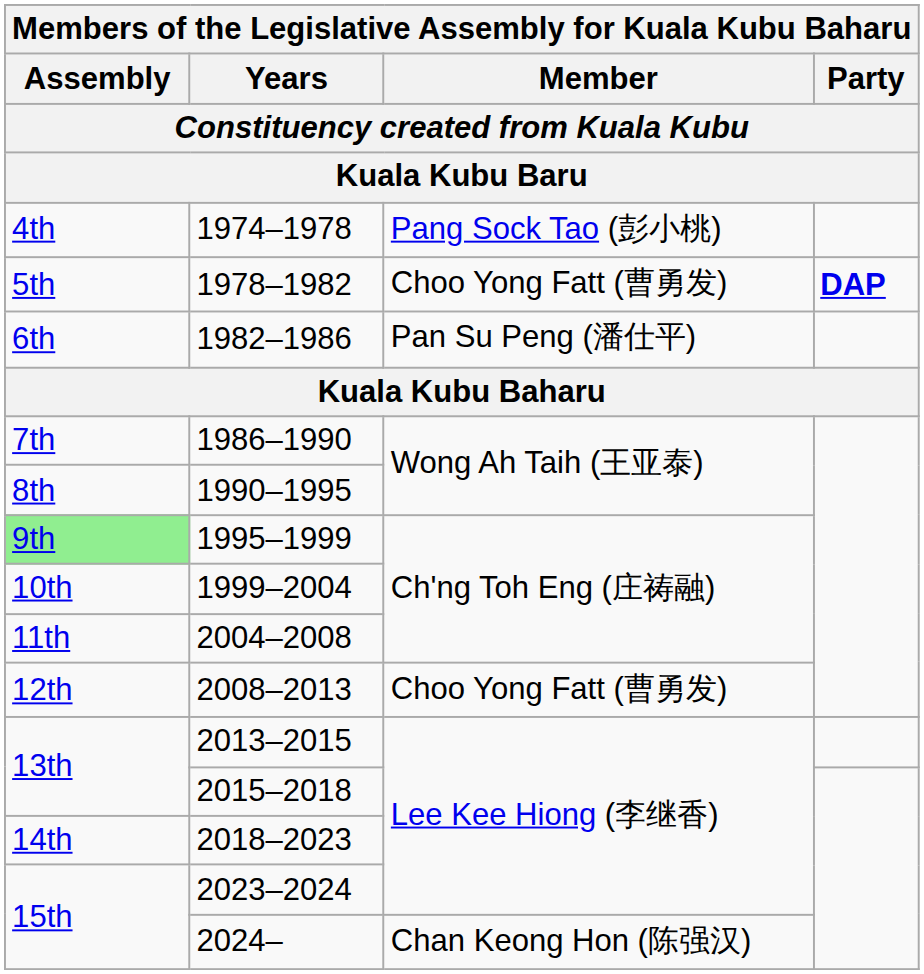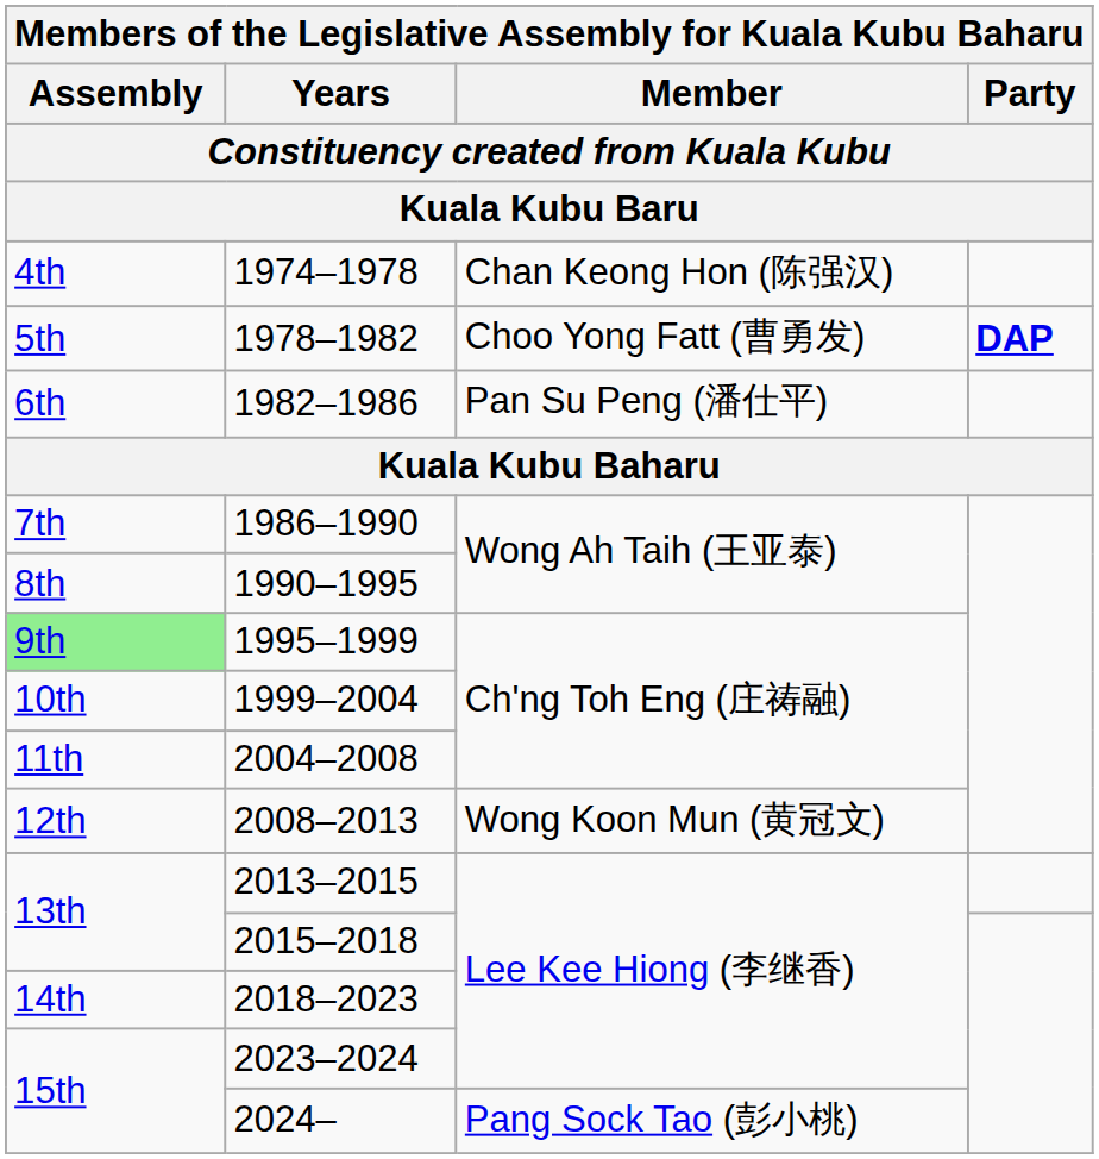1974–1978 | Member: Pang Sock Tao (彭小桃) -> Chan Keong Hon (陈强汉)
2008–2013 | Member: Choo Yong Fatt (曹勇发) -> Wong Koon Mun (黄冠文)
2024– | Member: Chan Keong Hon (陈强汉) -> Pang Sock Tao (彭小桃)
